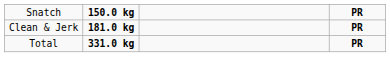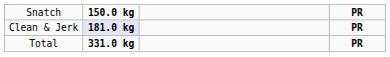Clean & Jerk | column 2: no background -> lavender background
